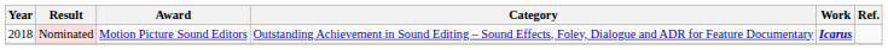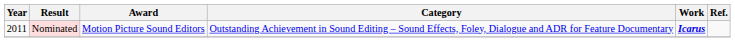Nominated | Year: 2018 -> 2011
